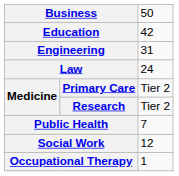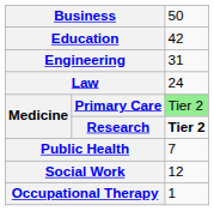Primary Care | column 3: no background -> lightgreen background
Research | column 3: normal -> bold
